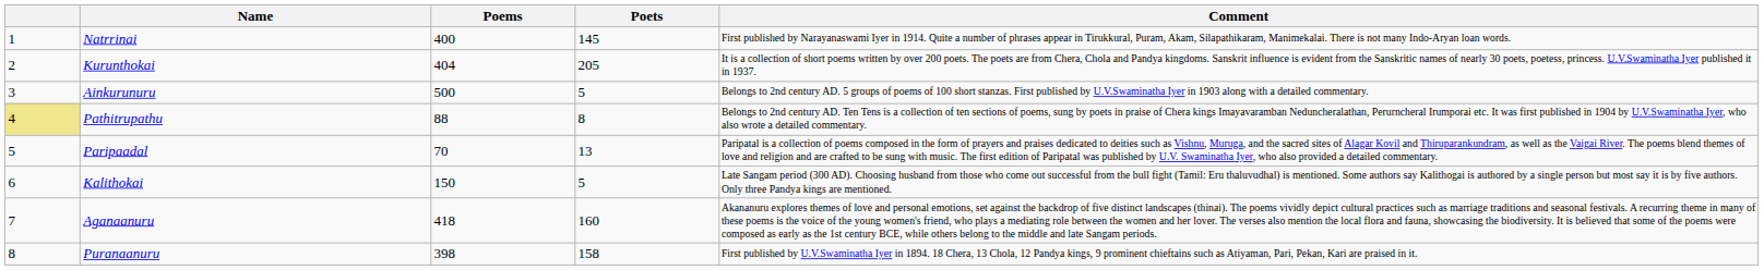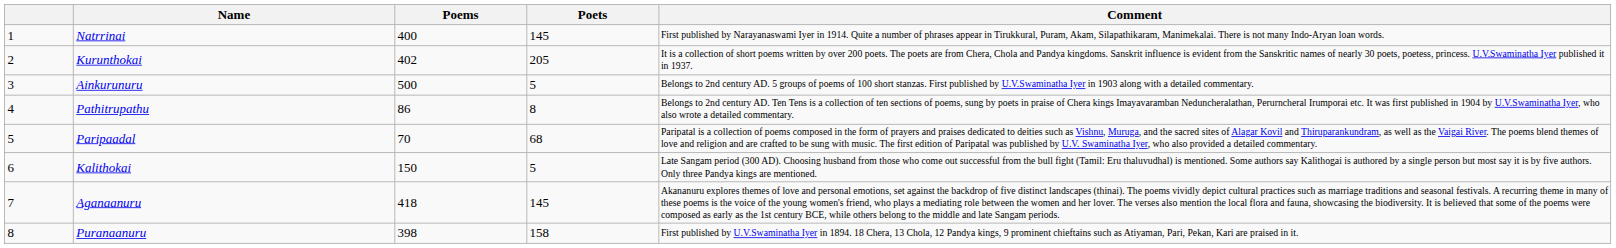Kurunthokai | Poems: 404 -> 402
Pathitrupathu | column 1: khaki background -> no background
Pathitrupathu | Poems: 88 -> 86
Paripaadal | Poets: 13 -> 68
Aganaanuru | Poets: 160 -> 145
